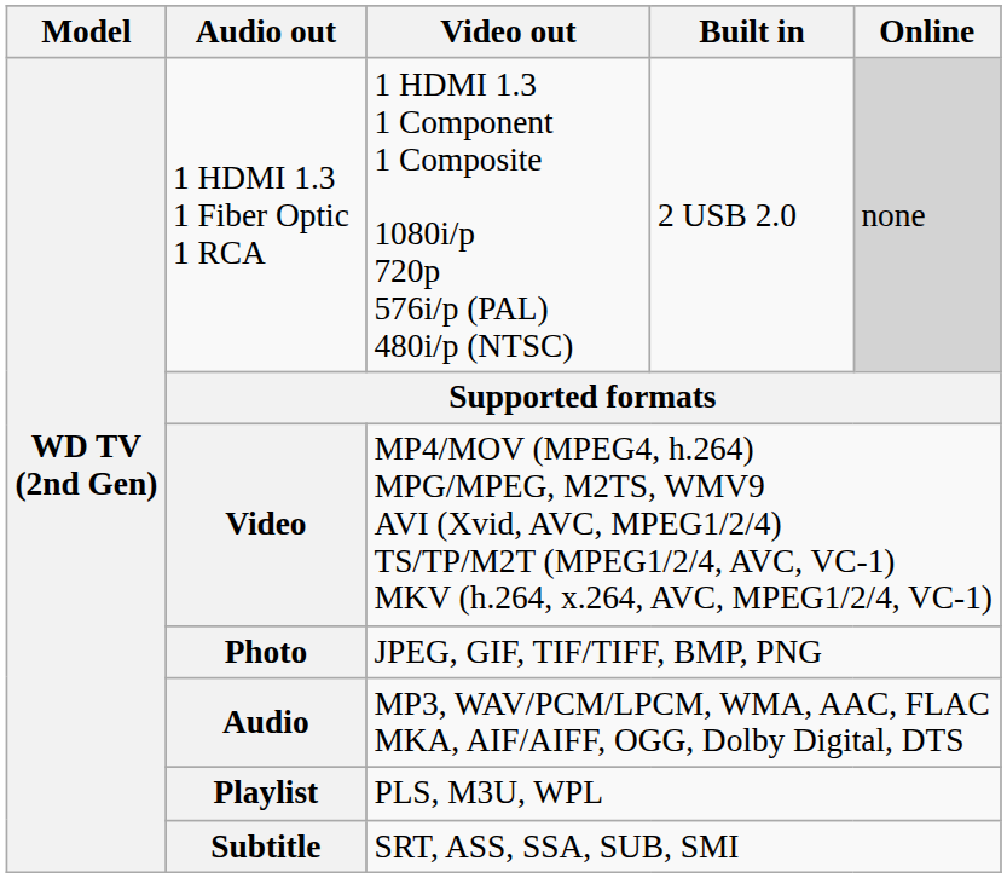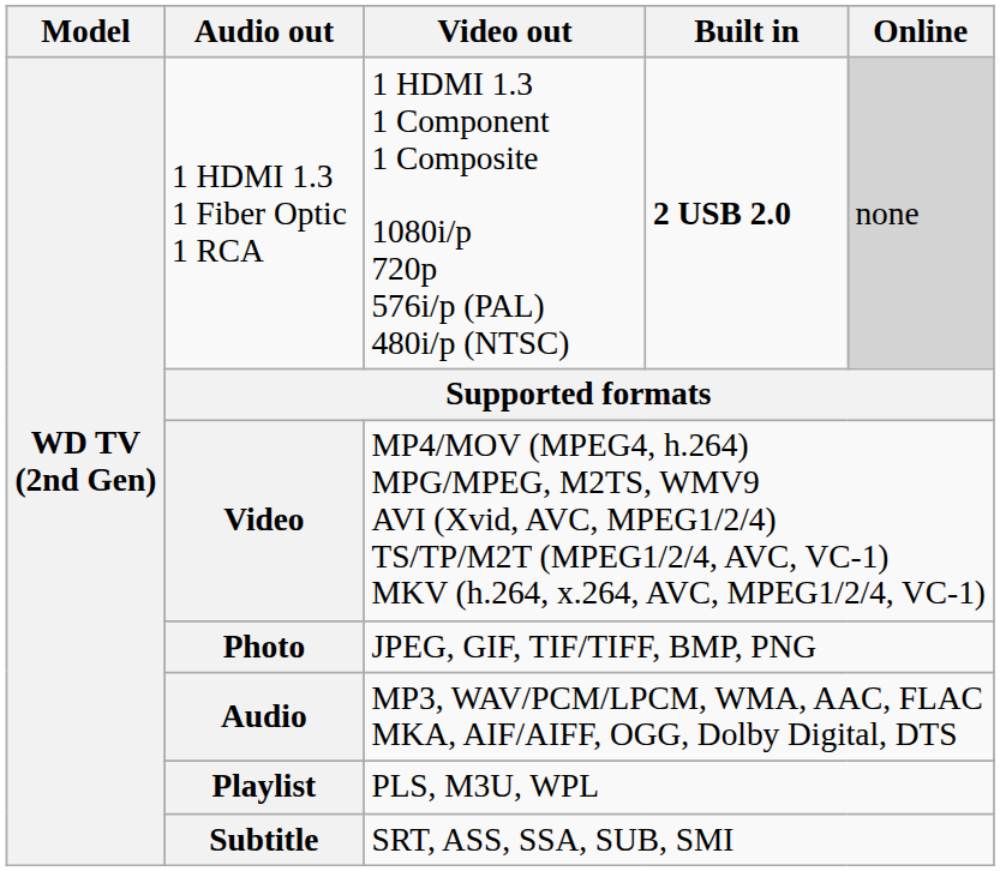1 HDMI 1.3 1 Fiber Optic 1 RCA | Built in: normal -> bold
